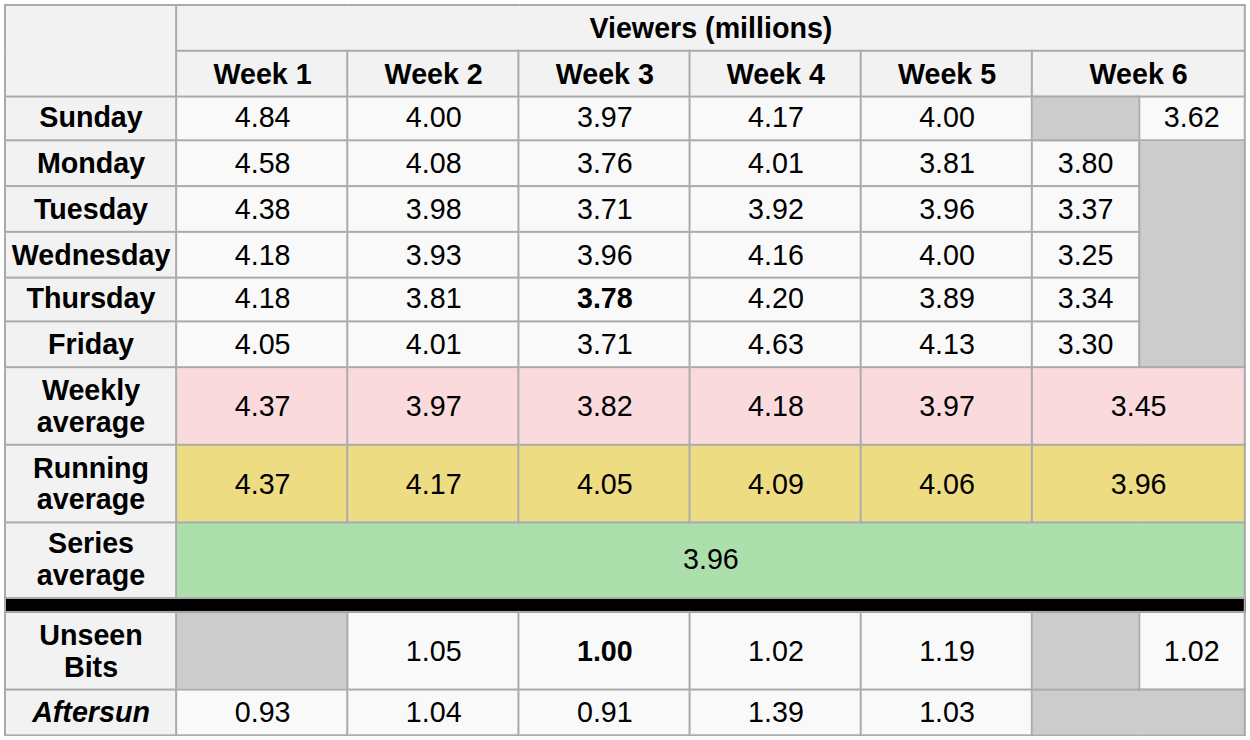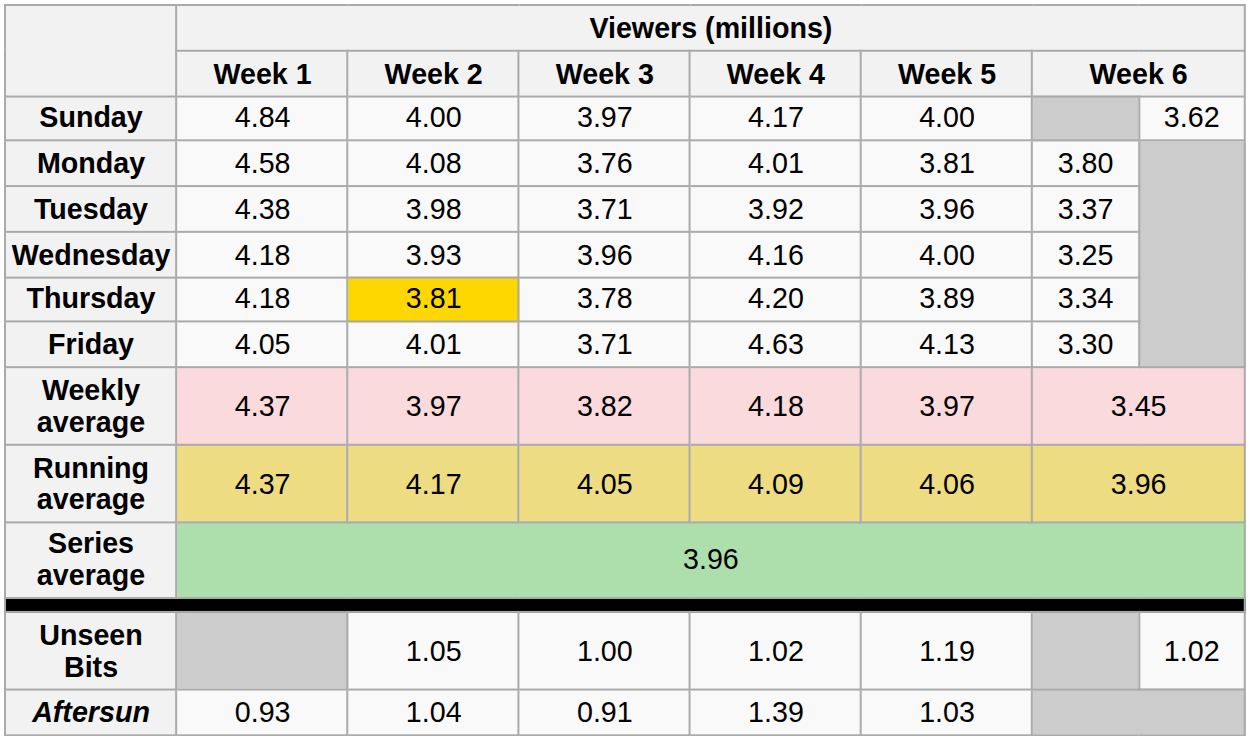Thursday | Viewers (millions) / Week 2: no background -> gold background
Thursday | Viewers (millions) / Week 3: bold -> normal
Unseen Bits | Viewers (millions) / Week 3: bold -> normal
